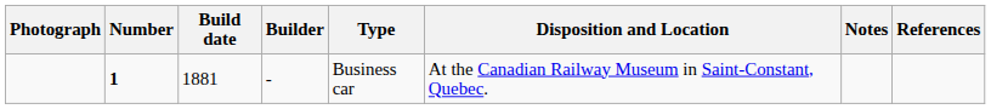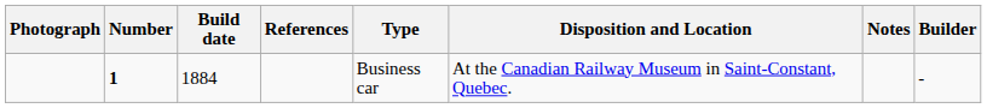columns swapped: Builder <-> References
row 2 | Build date: 1881 -> 1884
